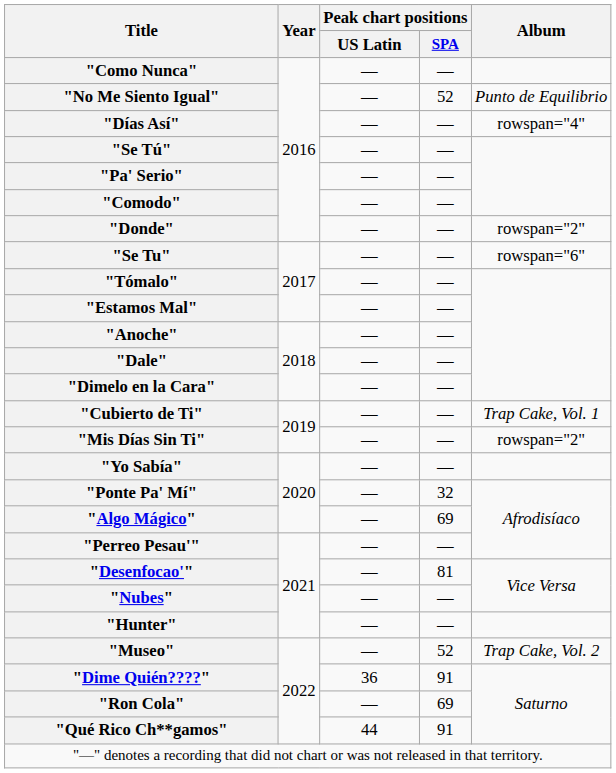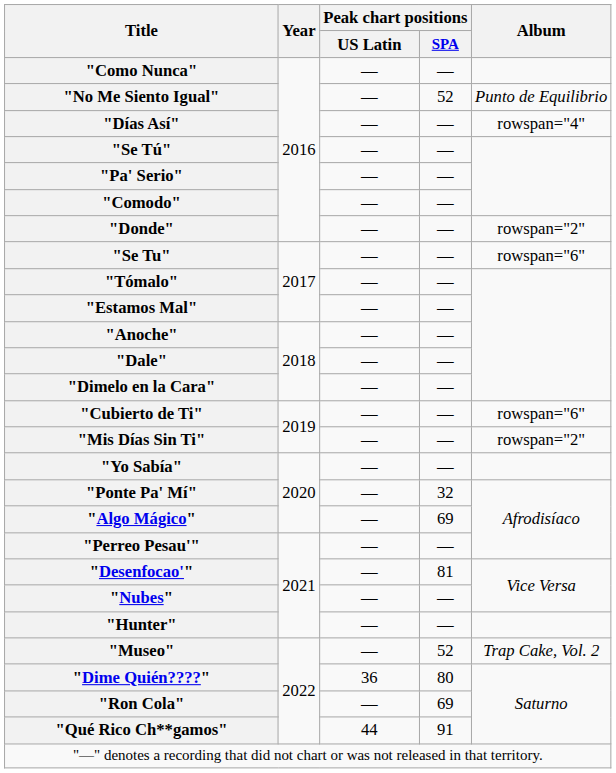"Cubierto de Ti" | Album: Trap Cake, Vol. 1 -> rowspan="6"
"Dime Quién????" | Peak chart positions / SPA: 91 -> 80
